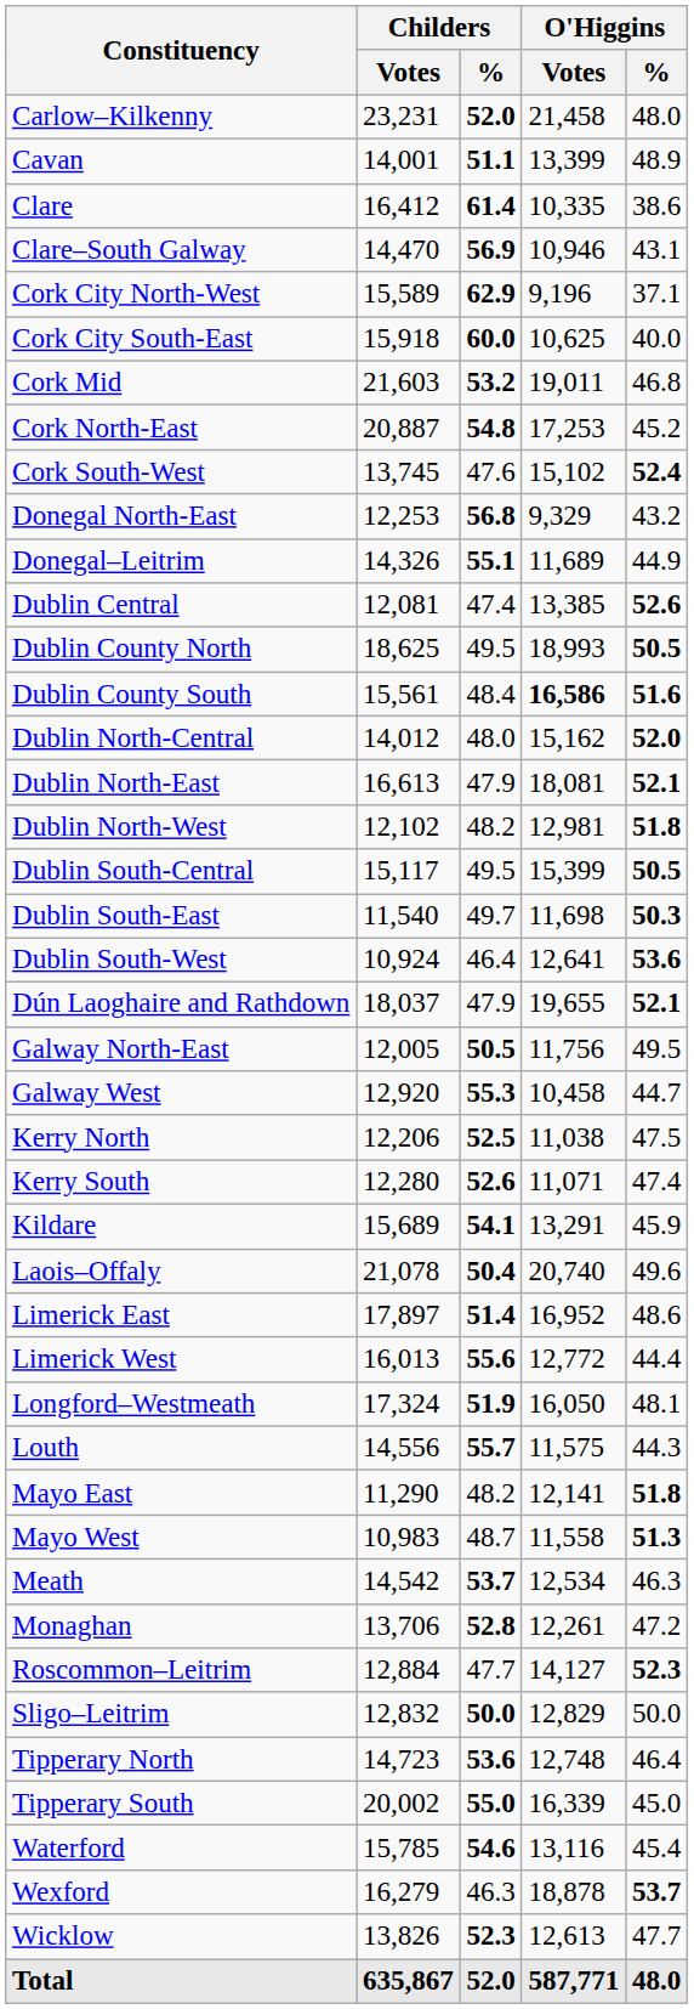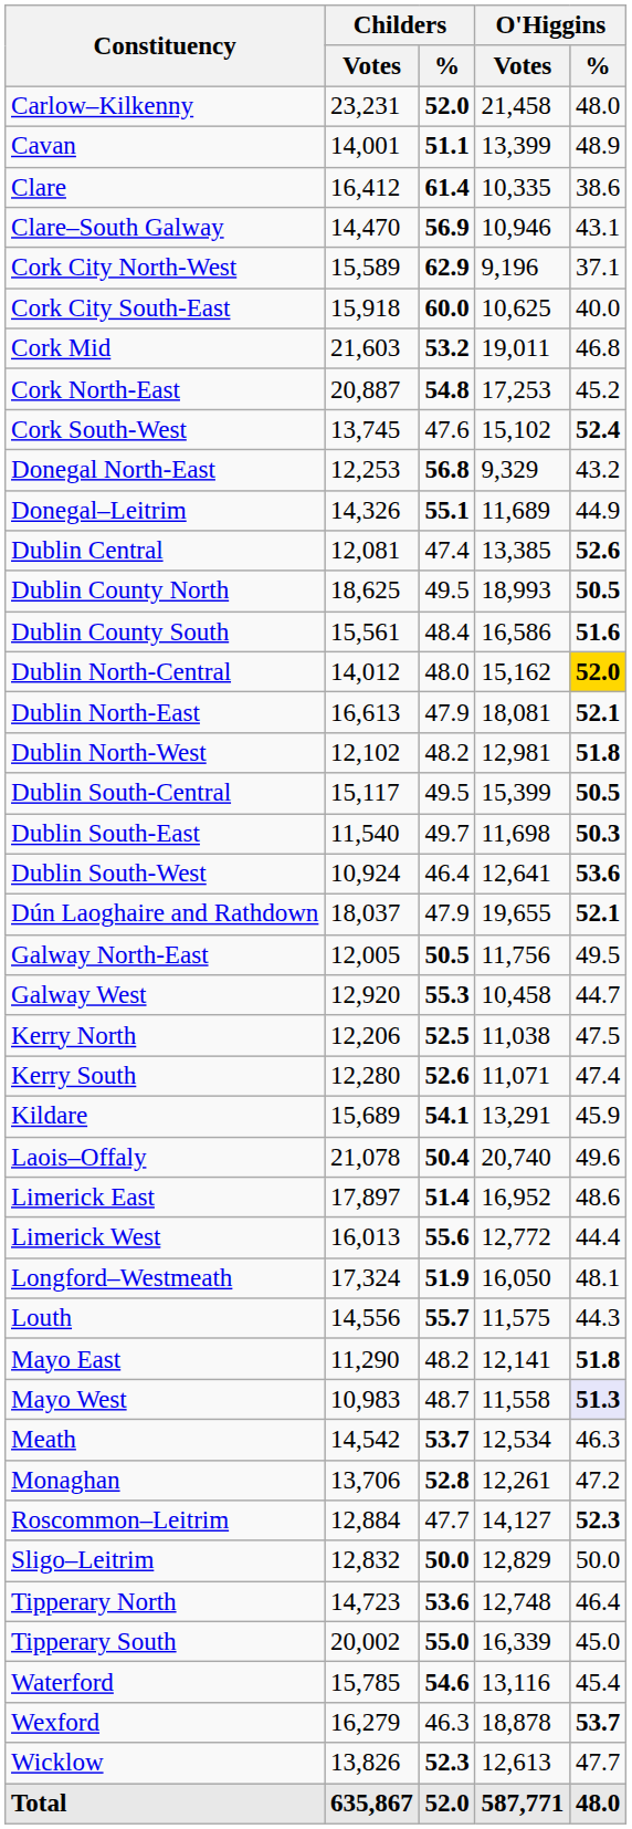Dublin County South | O'Higgins / Votes: bold -> normal
Dublin North-Central | O'Higgins / %: no background -> gold background
Mayo West | O'Higgins / %: no background -> lavender background
